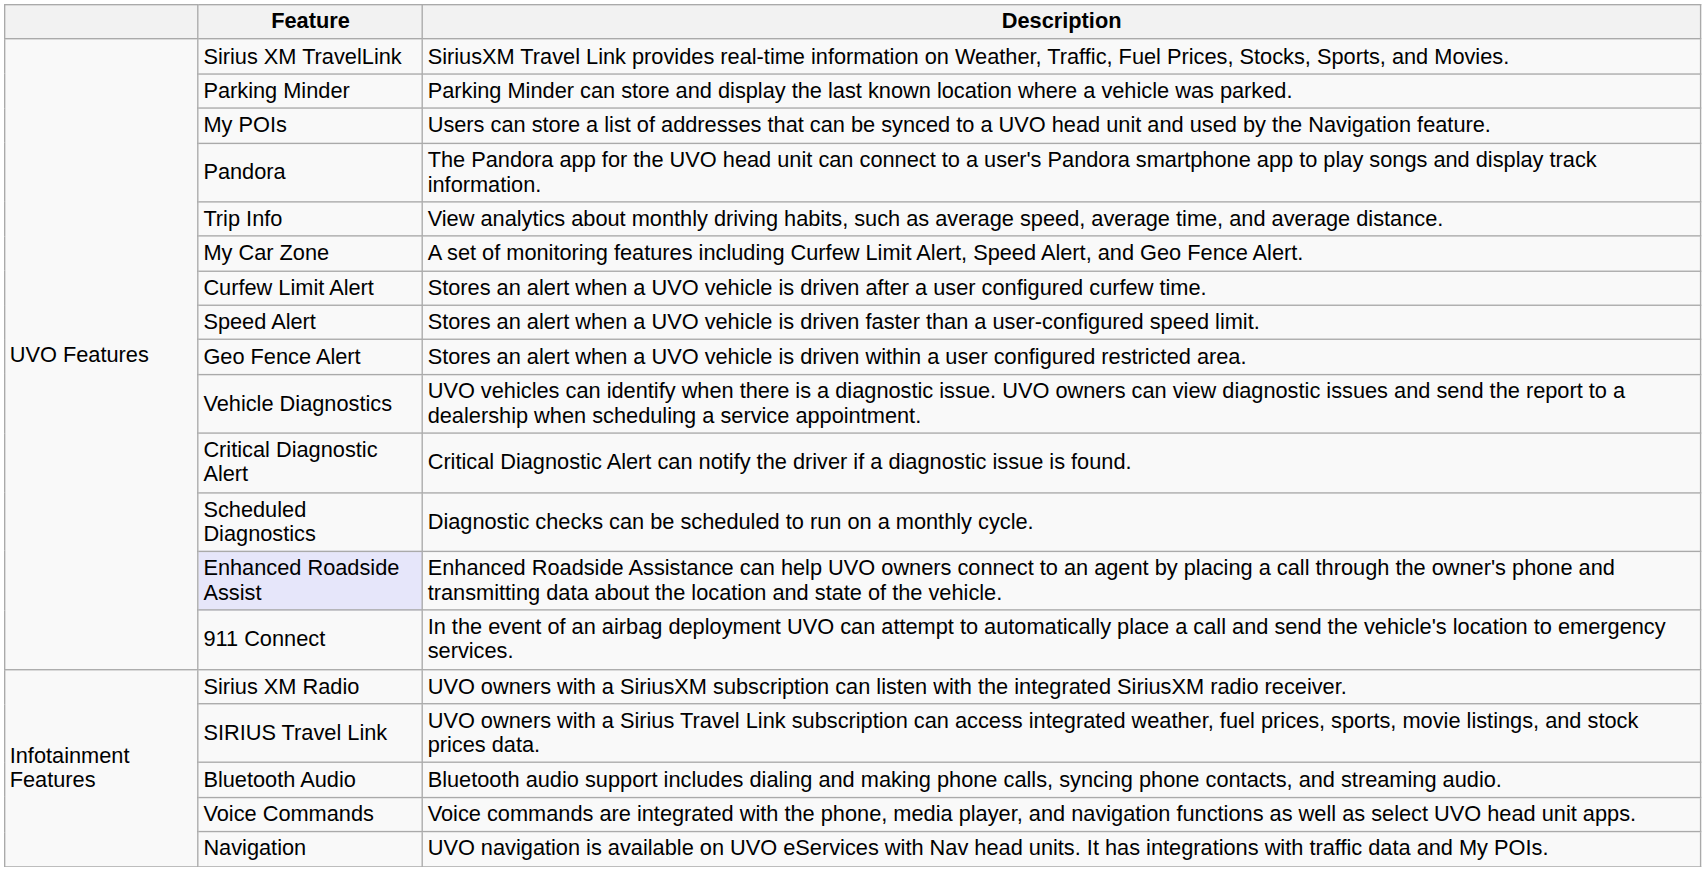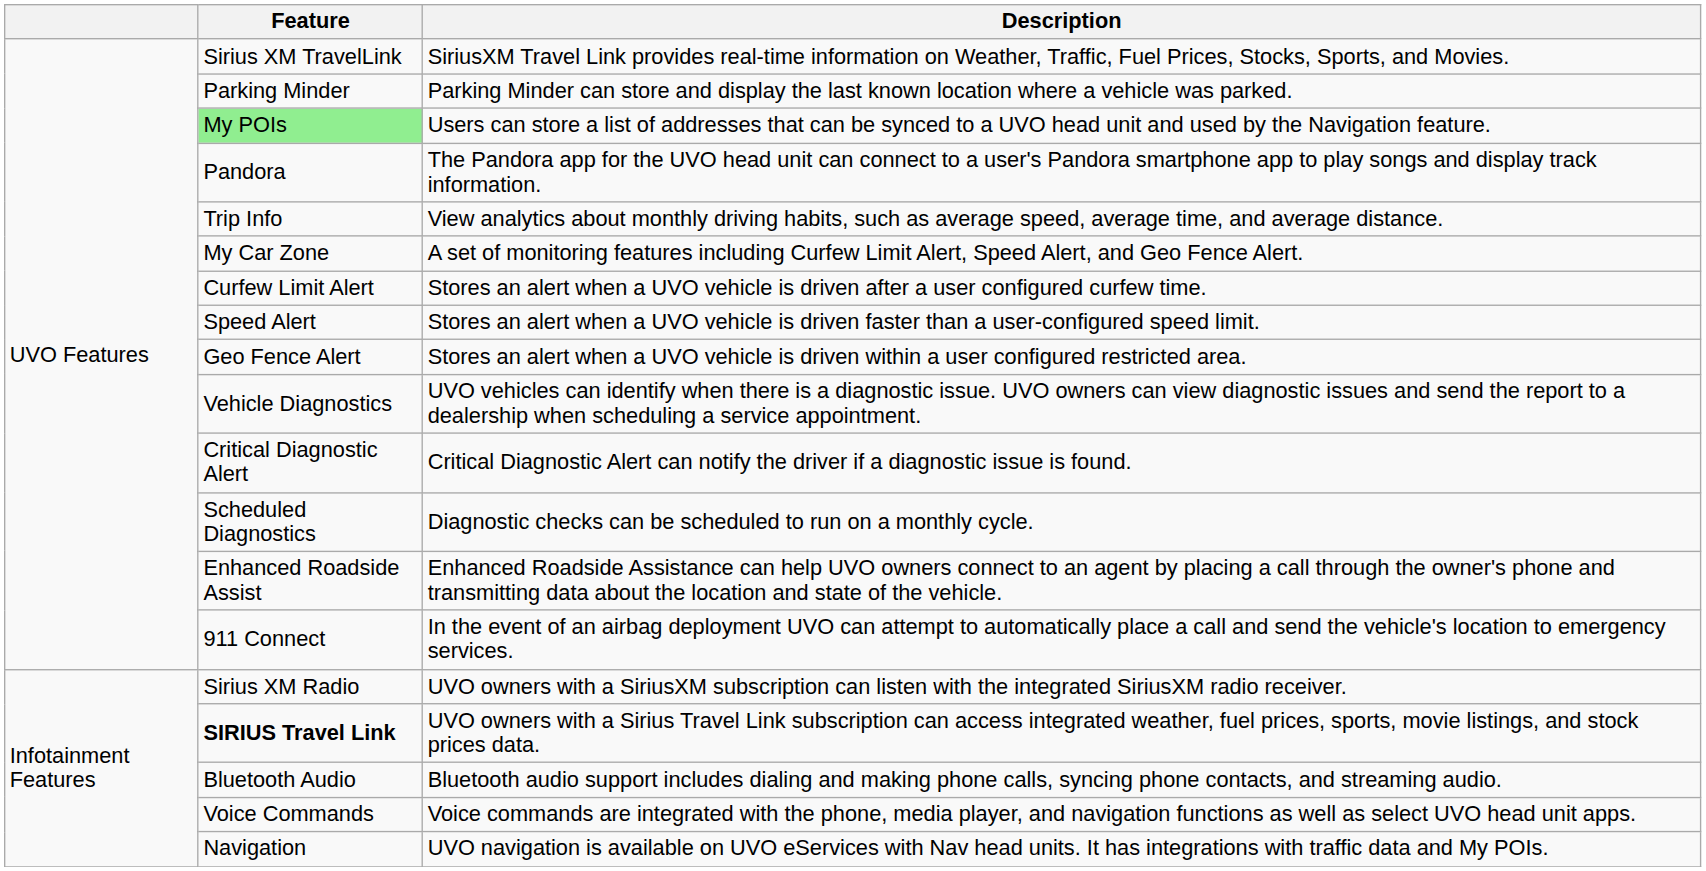My POIs | Feature: no background -> lightgreen background
Enhanced Roadside Assist | Feature: lavender background -> no background
SIRIUS Travel Link | Feature: normal -> bold
